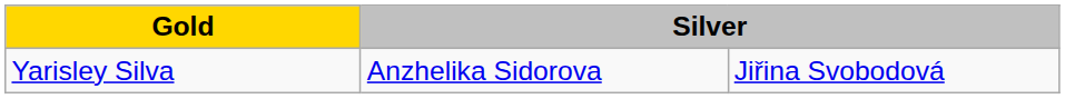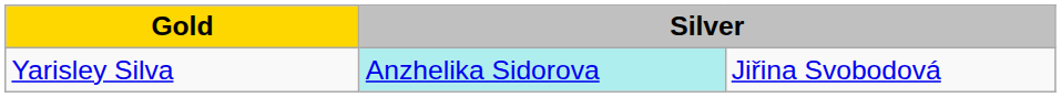Yarisley Silva | column 2: no background -> paleturquoise background
